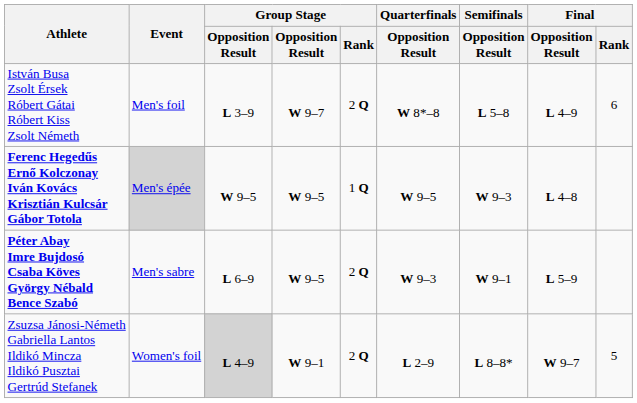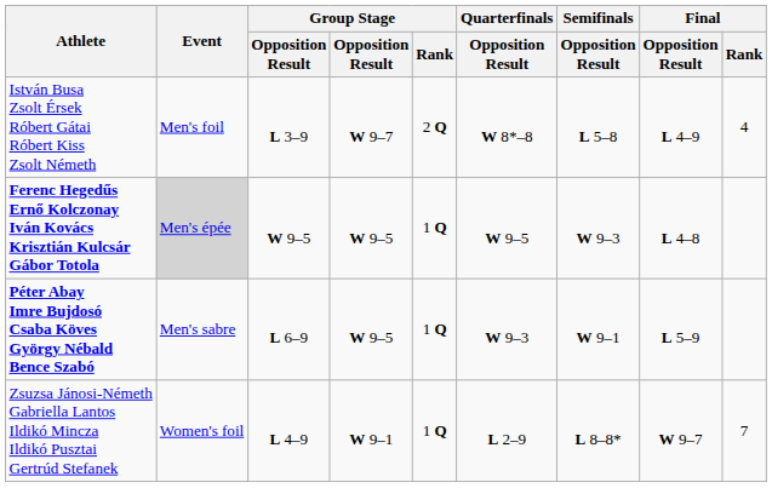row 3 | Final / Rank: 6 -> 4
row 5 | Group Stage / Rank: 2 Q -> 1 Q
row 6 | column 3: lightgrey background -> no background
row 6 | Group Stage / Rank: 2 Q -> 1 Q
row 6 | Final / Rank: 5 -> 7
